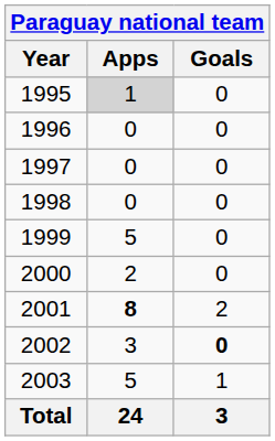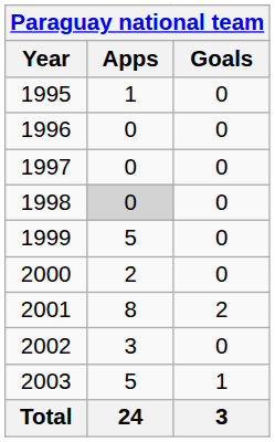1995 | Apps: lightgrey background -> no background
1998 | Apps: no background -> lightgrey background
2001 | Apps: bold -> normal
2002 | Goals: bold -> normal
